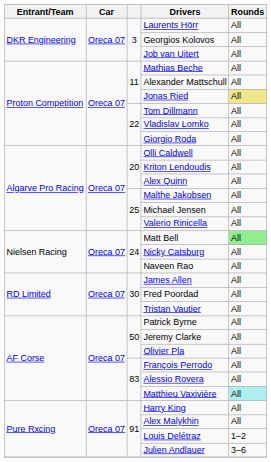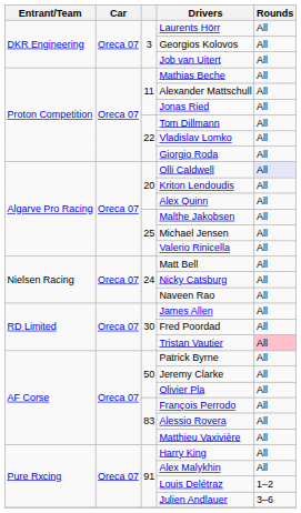Jonas Ried | Rounds: khaki background -> no background
Olli Caldwell | Rounds: no background -> lavender background
Matt Bell | Rounds: lightgreen background -> no background
Tristan Vautier | Rounds: no background -> pink background
Matthieu Vaxivière | Rounds: paleturquoise background -> no background
